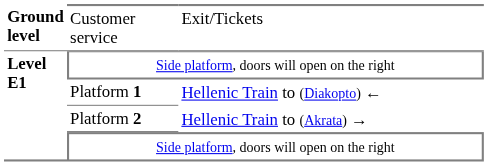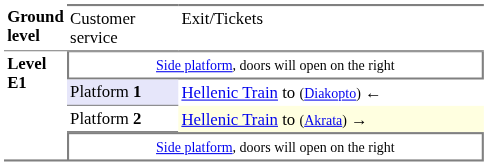Platform 1 | column 2: no background -> lavender background
Platform 2 | column 3: no background -> lightyellow background
